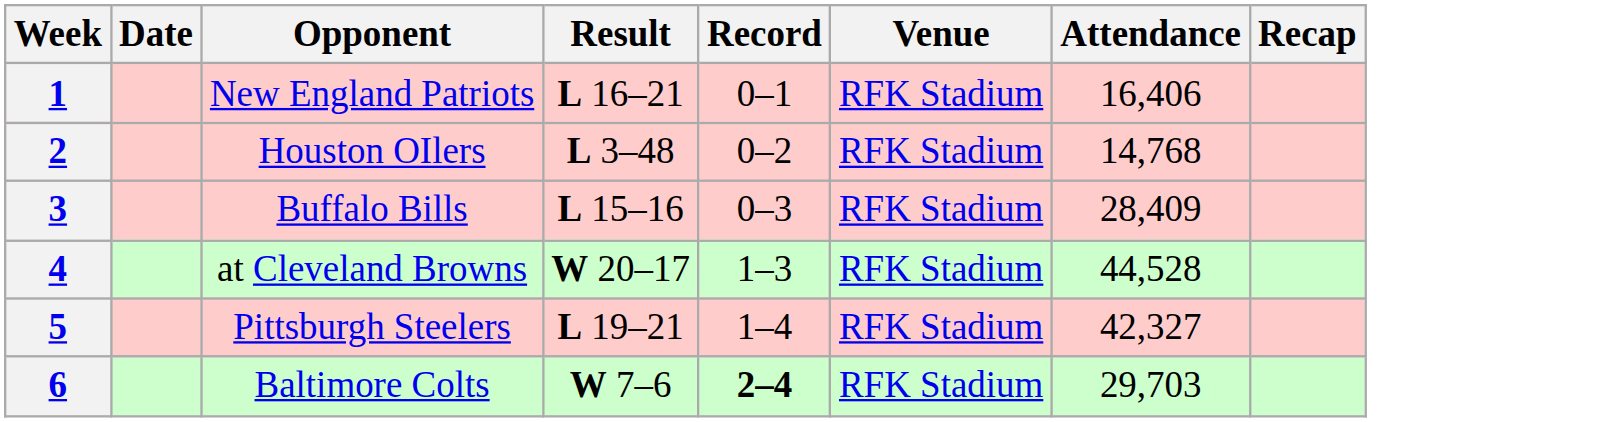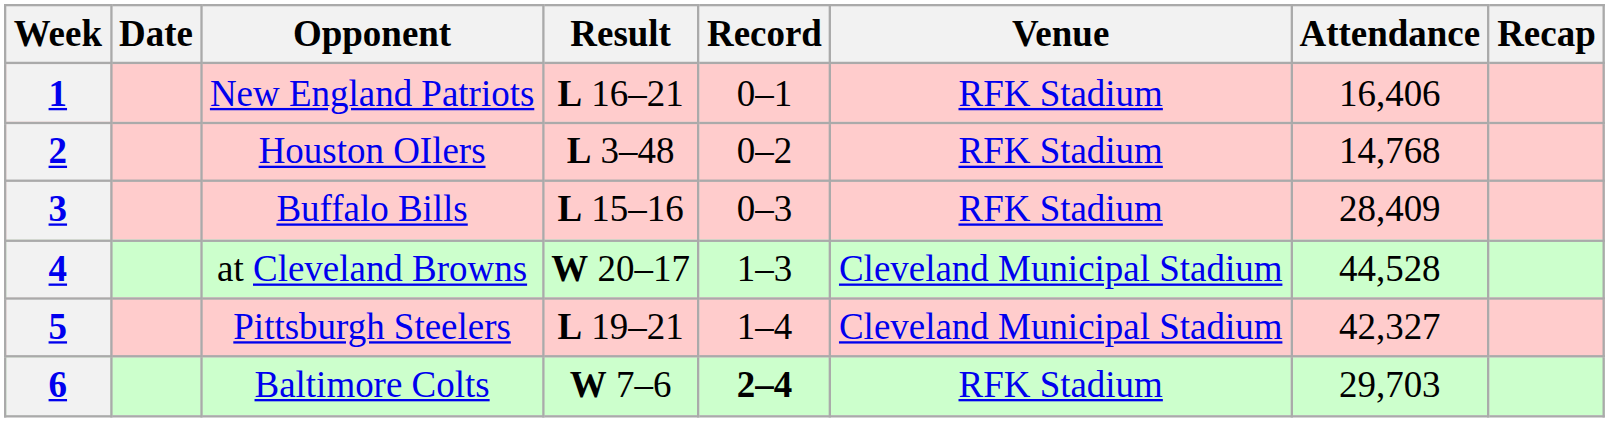4 | Venue: RFK Stadium -> Cleveland Municipal Stadium
5 | Venue: RFK Stadium -> Cleveland Municipal Stadium
